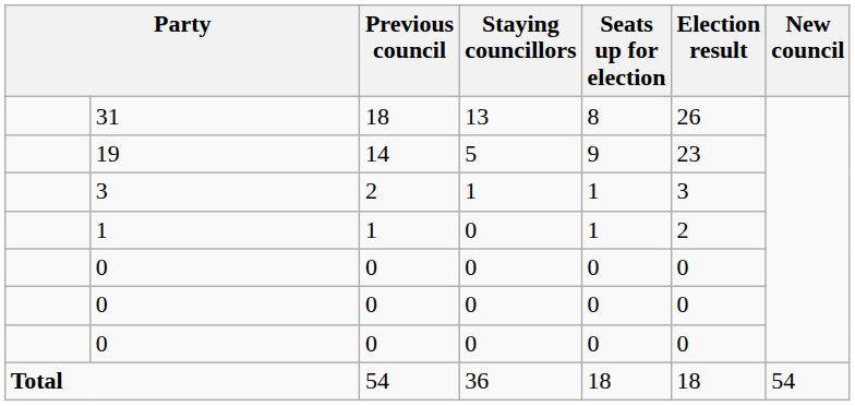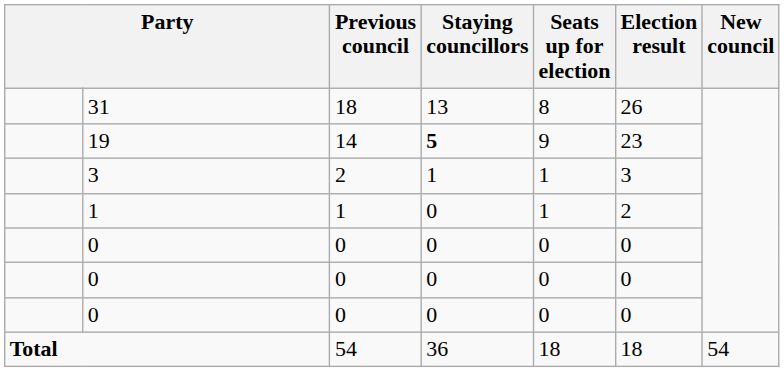19 | Staying councillors: normal -> bold
